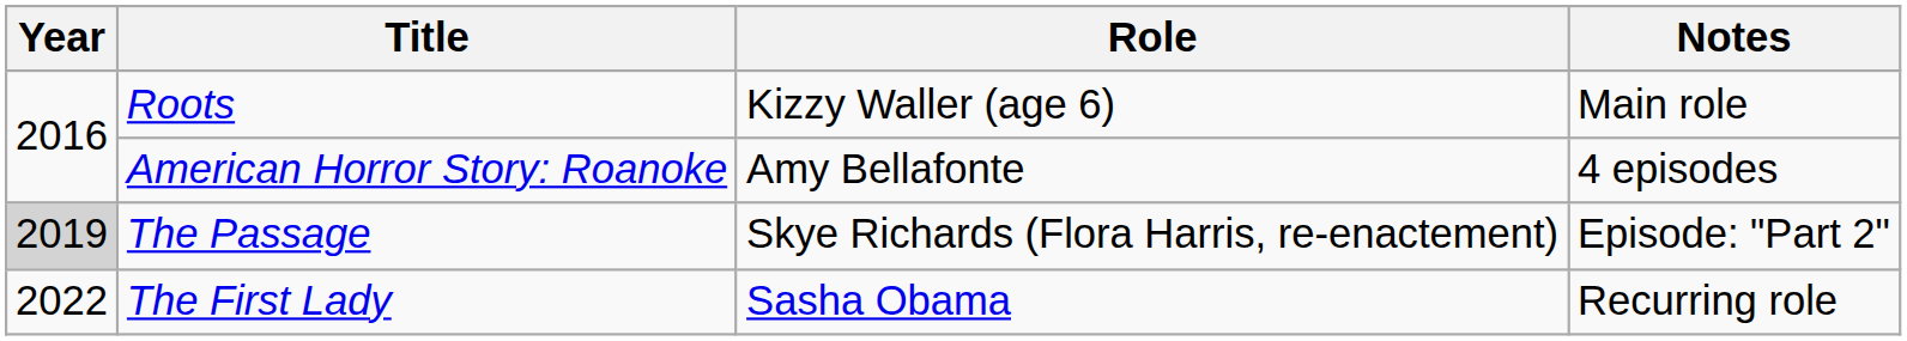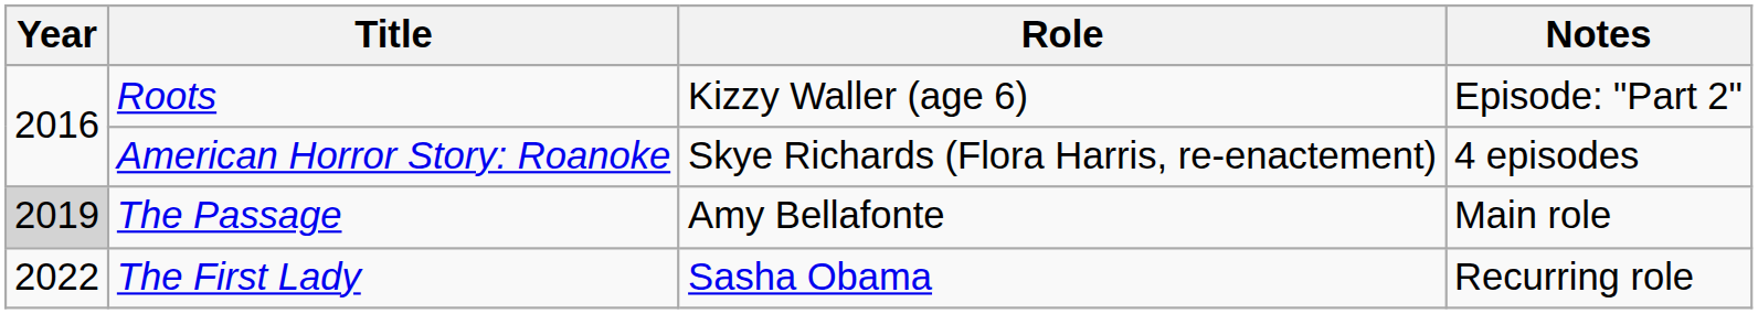Roots | Notes: Main role -> Episode: "Part 2"
American Horror Story: Roanoke | Role: Amy Bellafonte -> Skye Richards (Flora Harris, re-enactement)
The Passage | Role: Skye Richards (Flora Harris, re-enactement) -> Amy Bellafonte
The Passage | Notes: Episode: "Part 2" -> Main role
